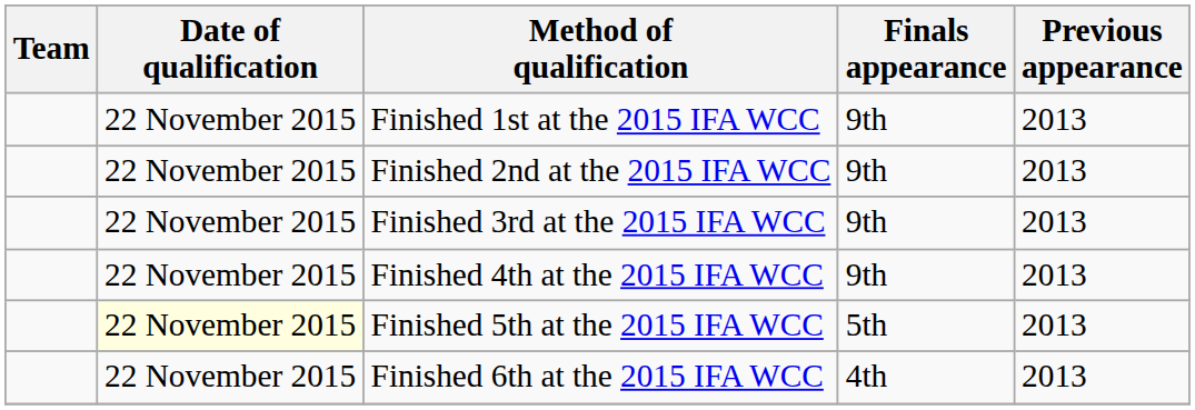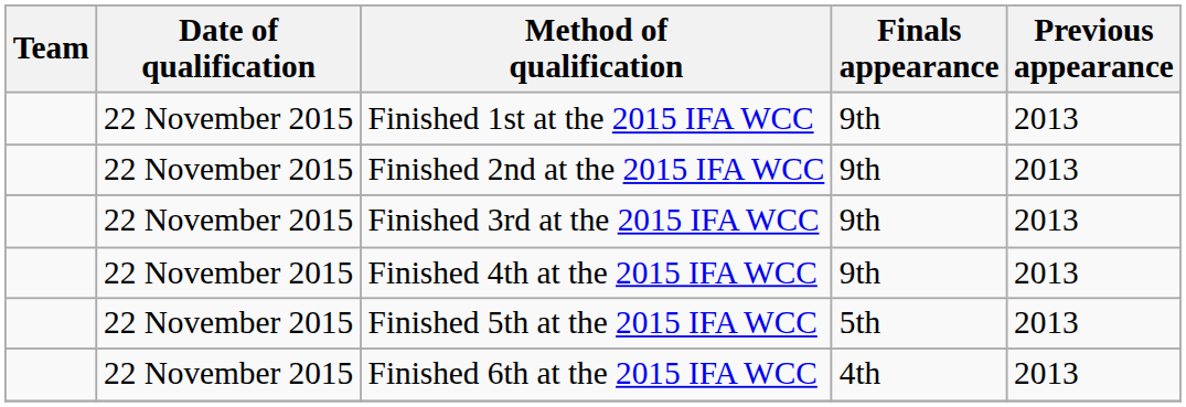Finished 5th at the 2015 IFA WCC | Date of qualification: lightyellow background -> no background
